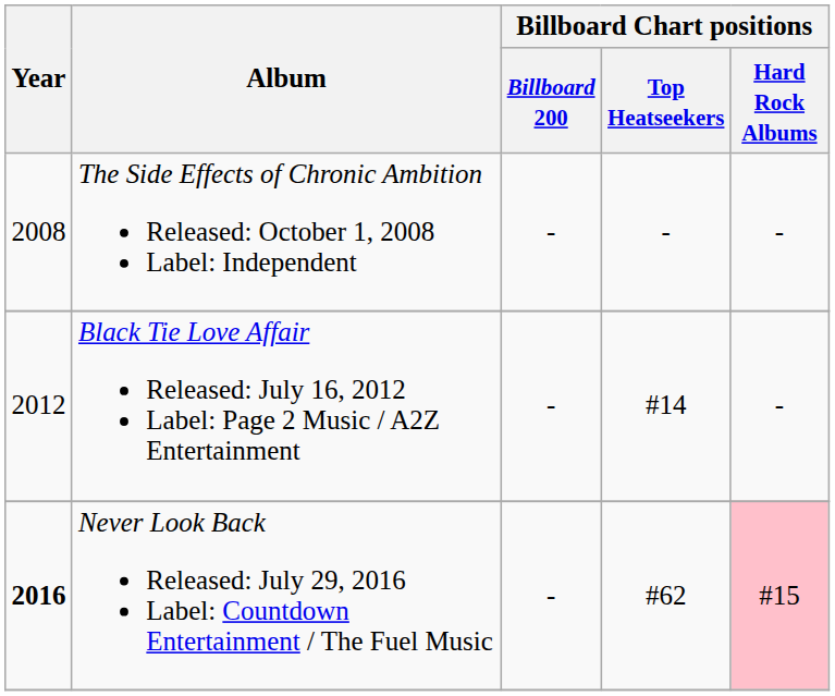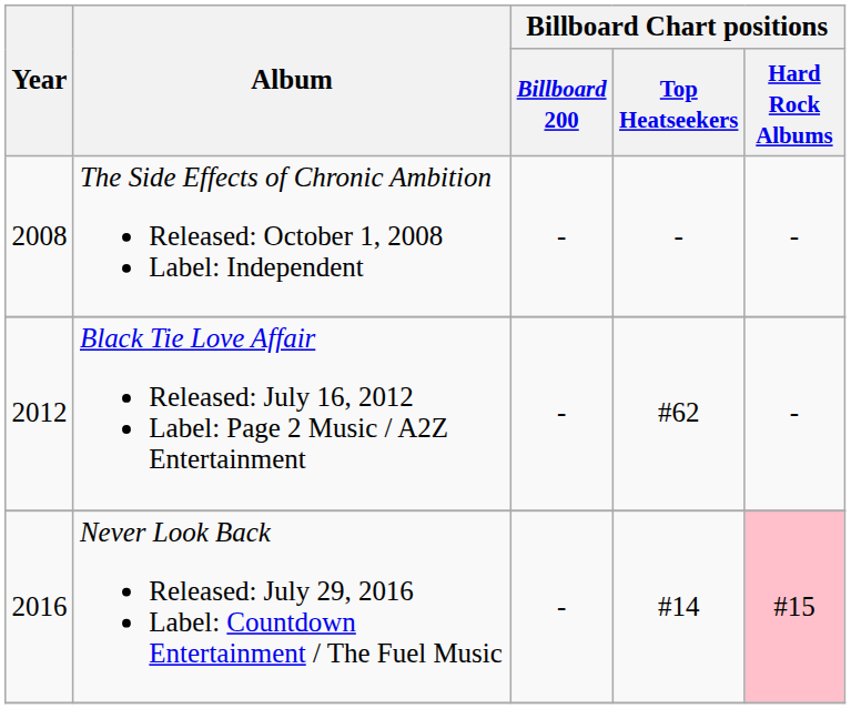row 4 | Billboard Chart positions / Top Heatseekers: #14 -> #62
row 5 | Year: bold -> normal
row 5 | Billboard Chart positions / Top Heatseekers: #62 -> #14
